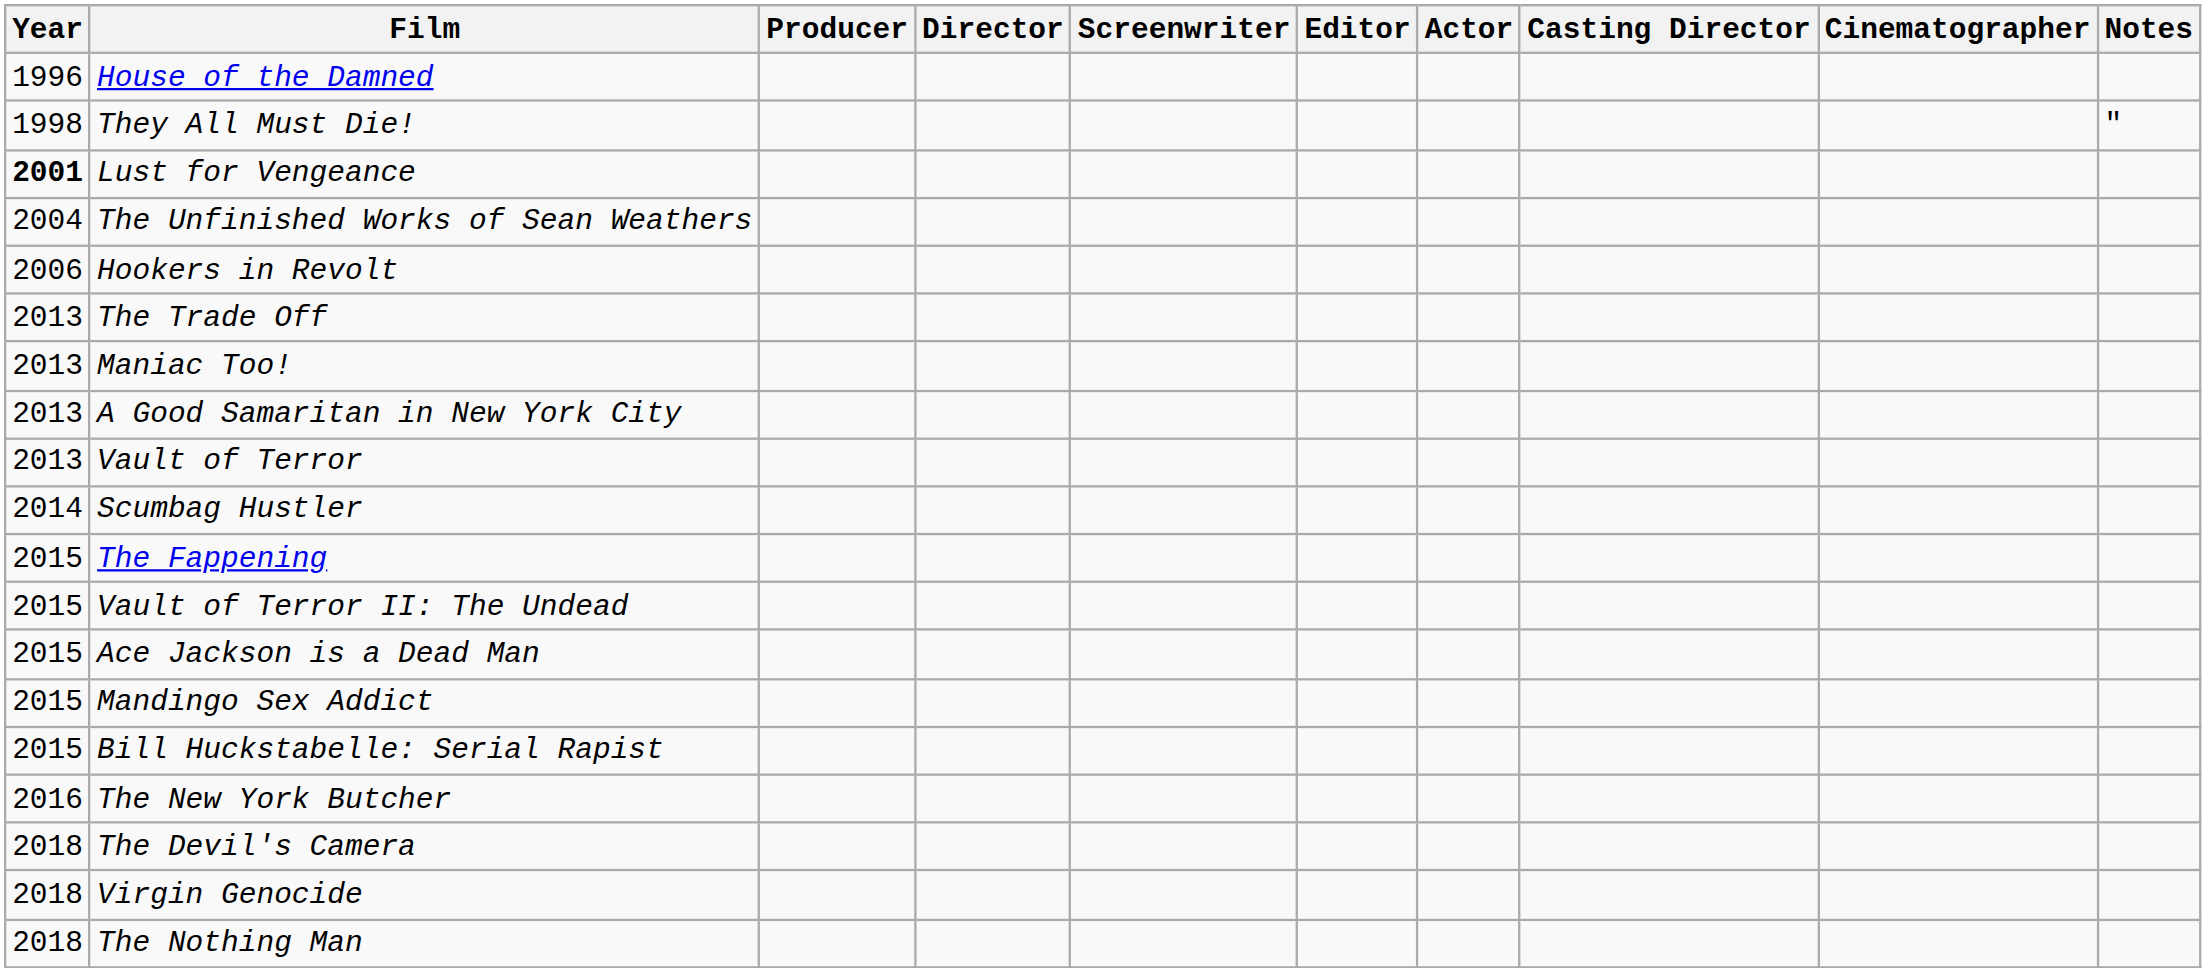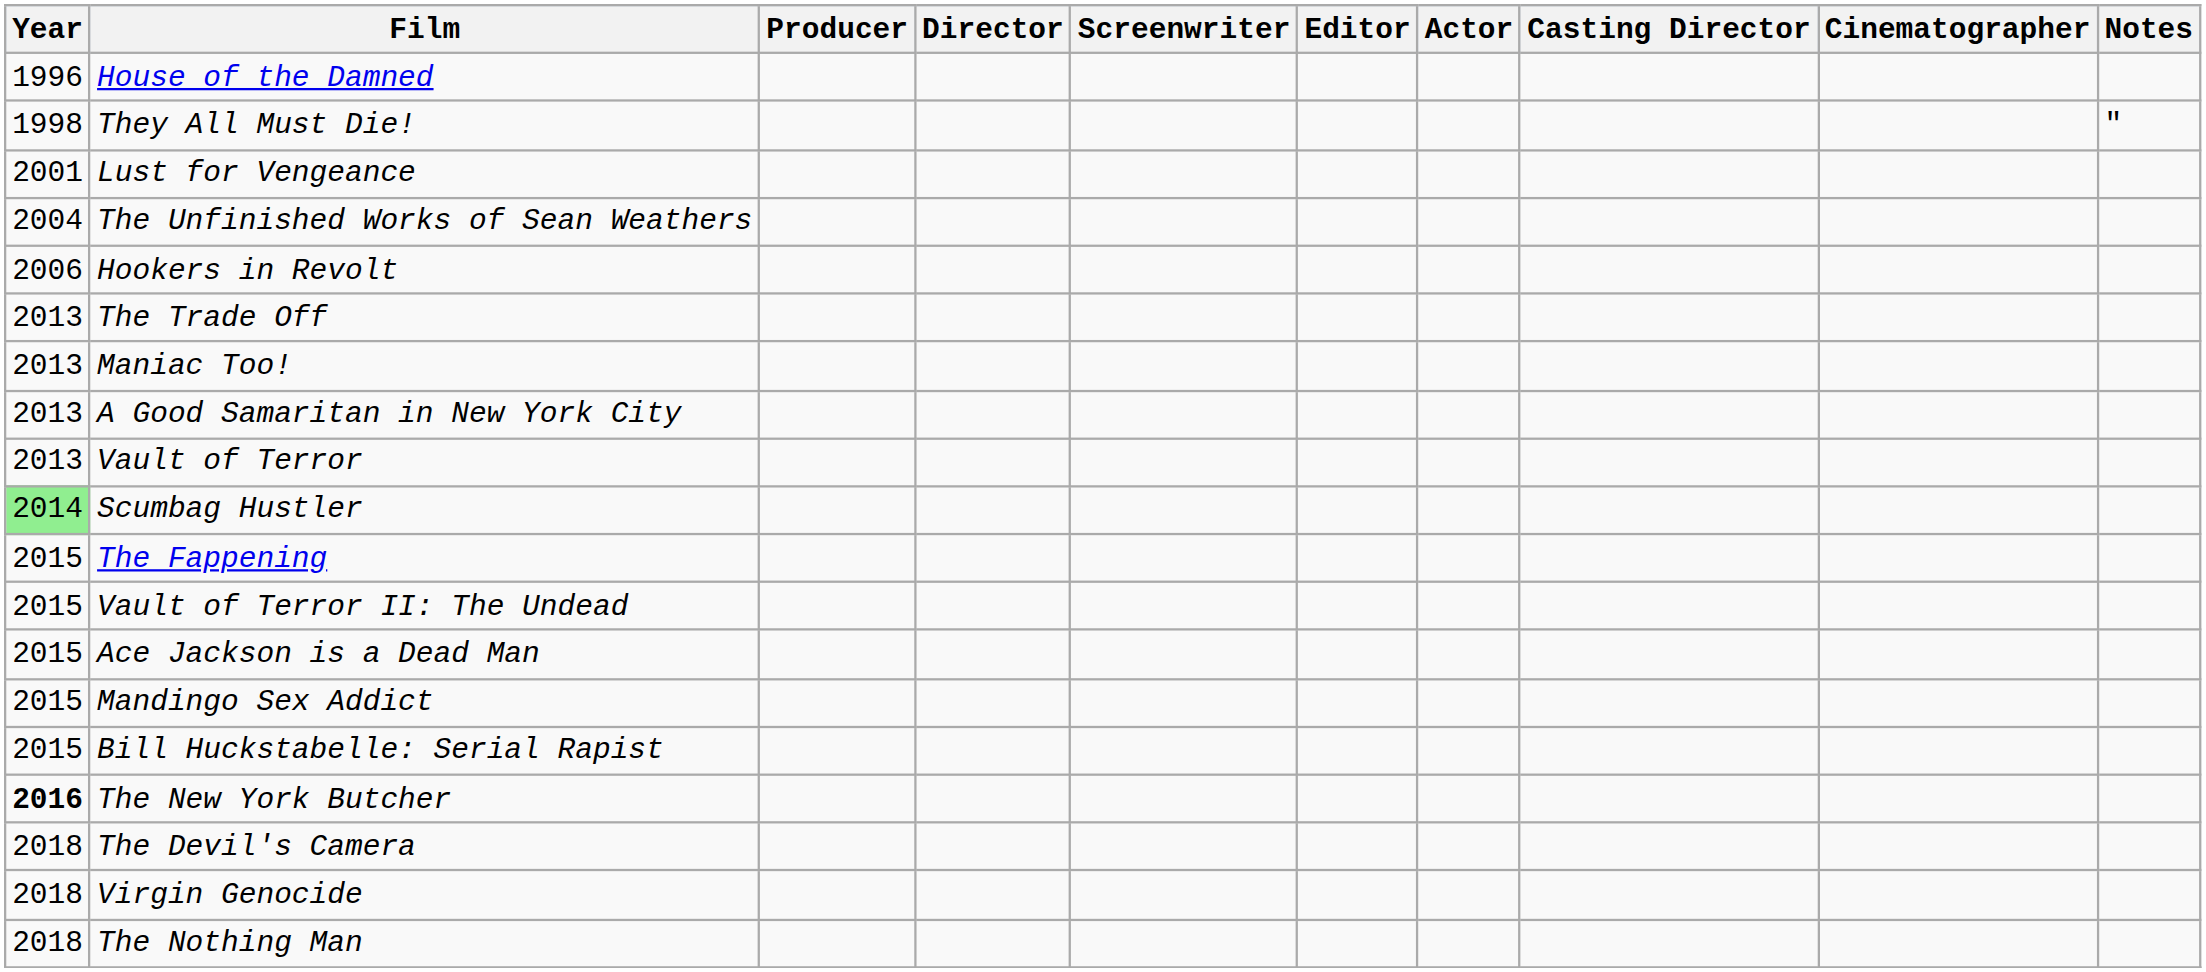Lust for Vengeance | Year: bold -> normal
Scumbag Hustler | Year: no background -> lightgreen background
The New York Butcher | Year: normal -> bold
